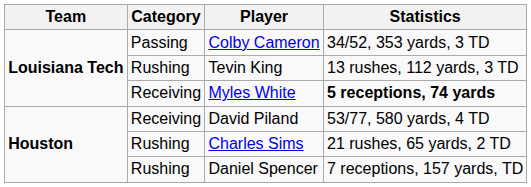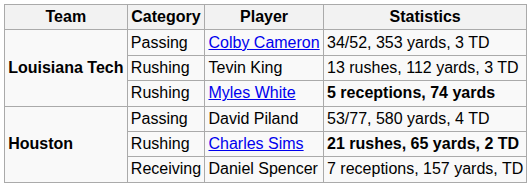Myles White | Category: Receiving -> Rushing
David Piland | Category: Receiving -> Passing
Charles Sims | Statistics: normal -> bold
Daniel Spencer | Category: Rushing -> Receiving
